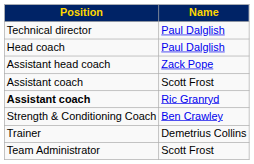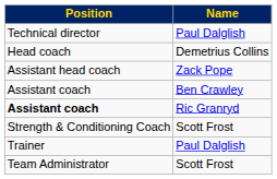row 3 | Name: Paul Dalglish -> Demetrius Collins
row 5 | Name: Scott Frost -> Ben Crawley
row 7 | Name: Ben Crawley -> Scott Frost
row 8 | Name: Demetrius Collins -> Paul Dalglish
